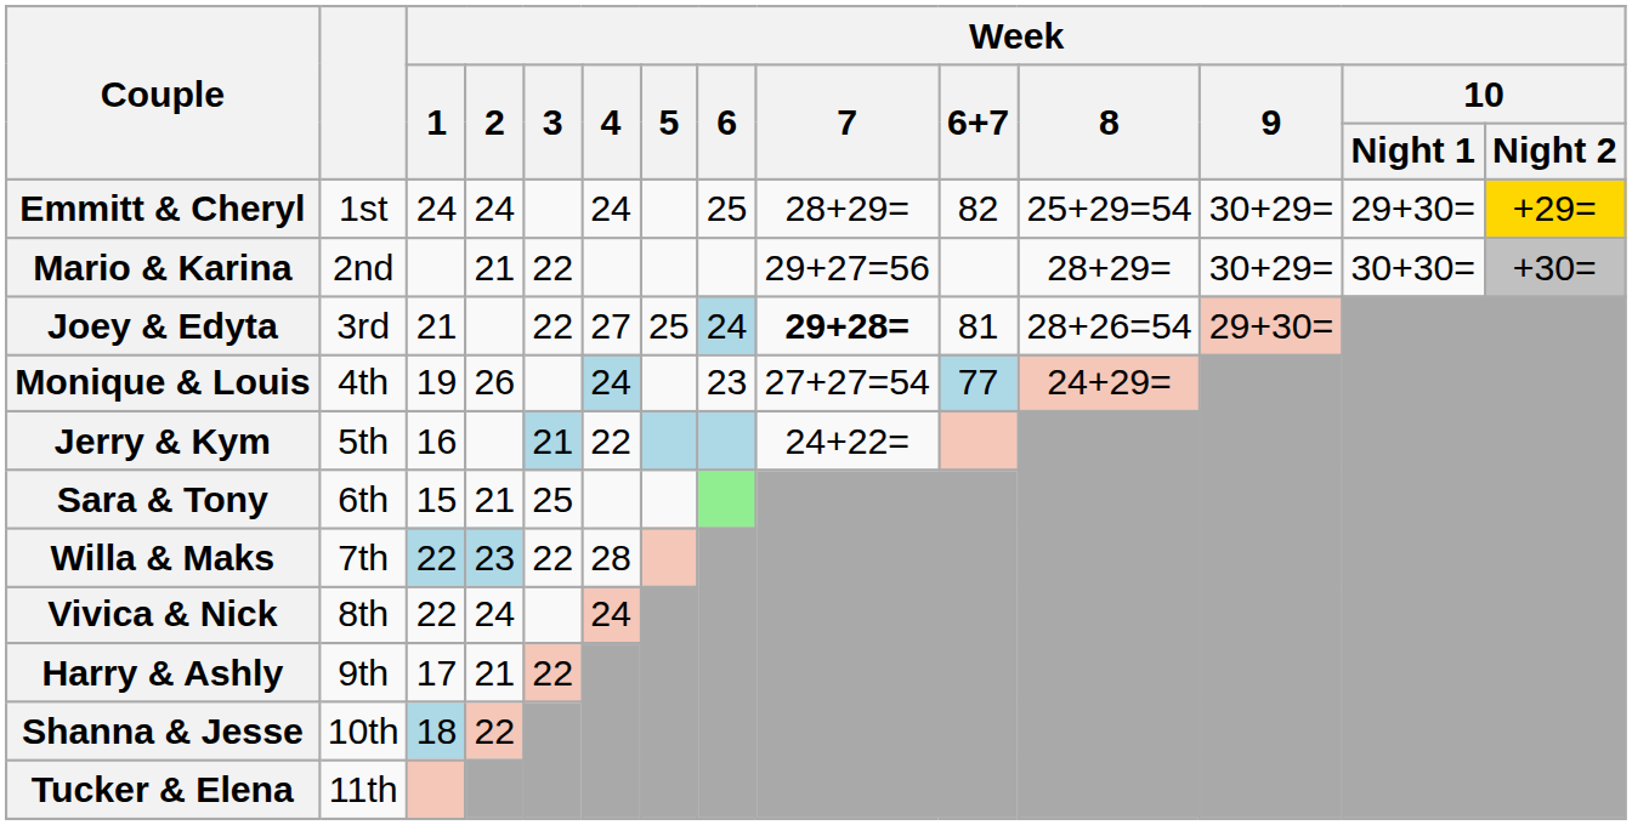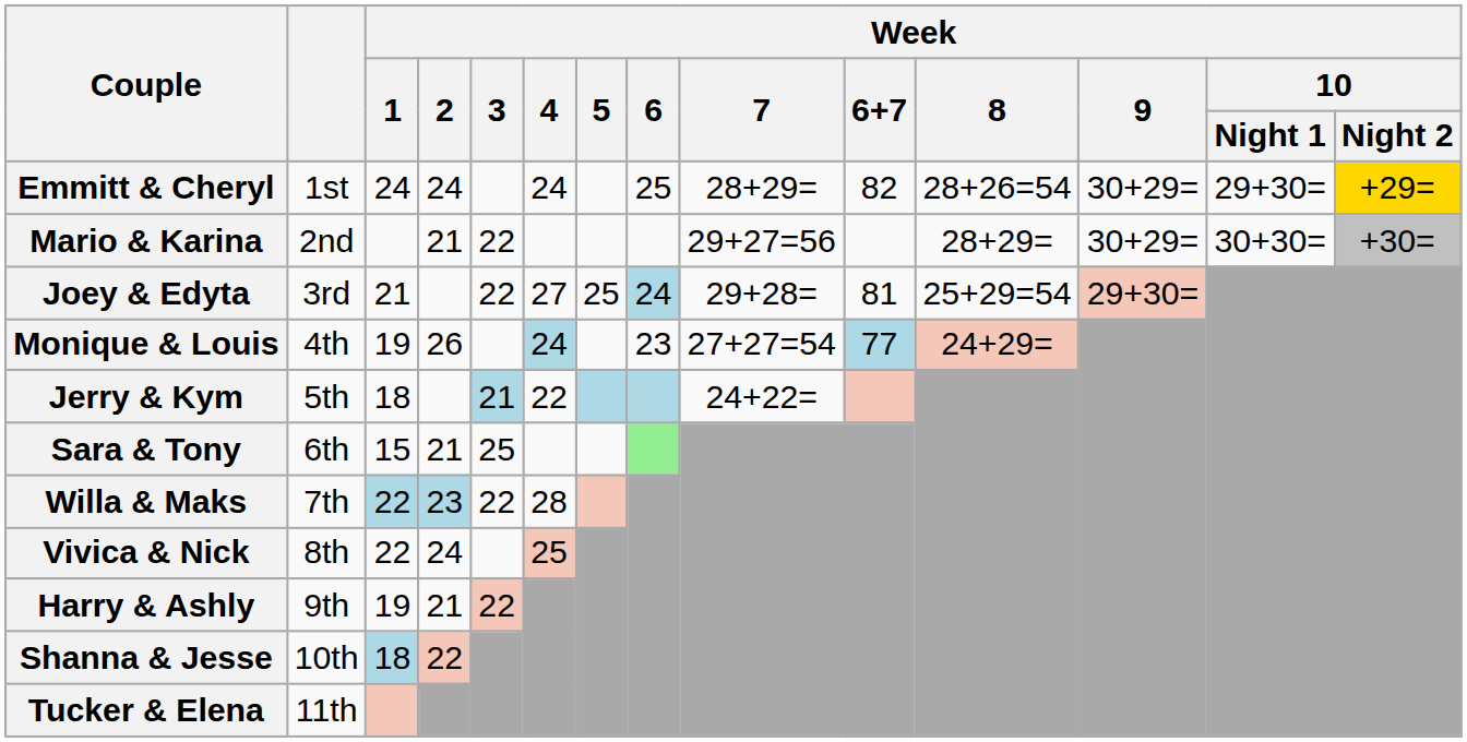Emmitt & Cheryl | Week / 8: 25+29=54 -> 28+26=54
Joey & Edyta | Week / 7: bold -> normal
Joey & Edyta | Week / 8: 28+26=54 -> 25+29=54
Jerry & Kym | Week / 1: 16 -> 18
Vivica & Nick | Week / 4: 24 -> 25
Harry & Ashly | Week / 1: 17 -> 19
